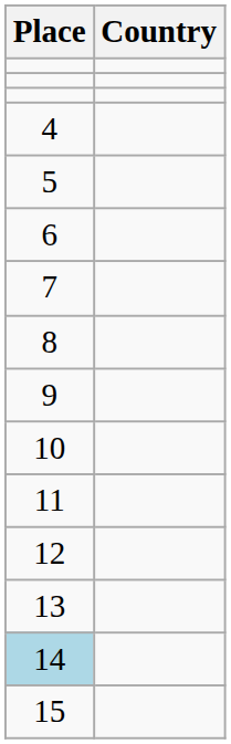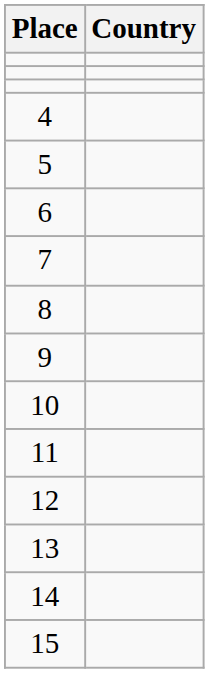row 15 | Place: lightblue background -> no background
